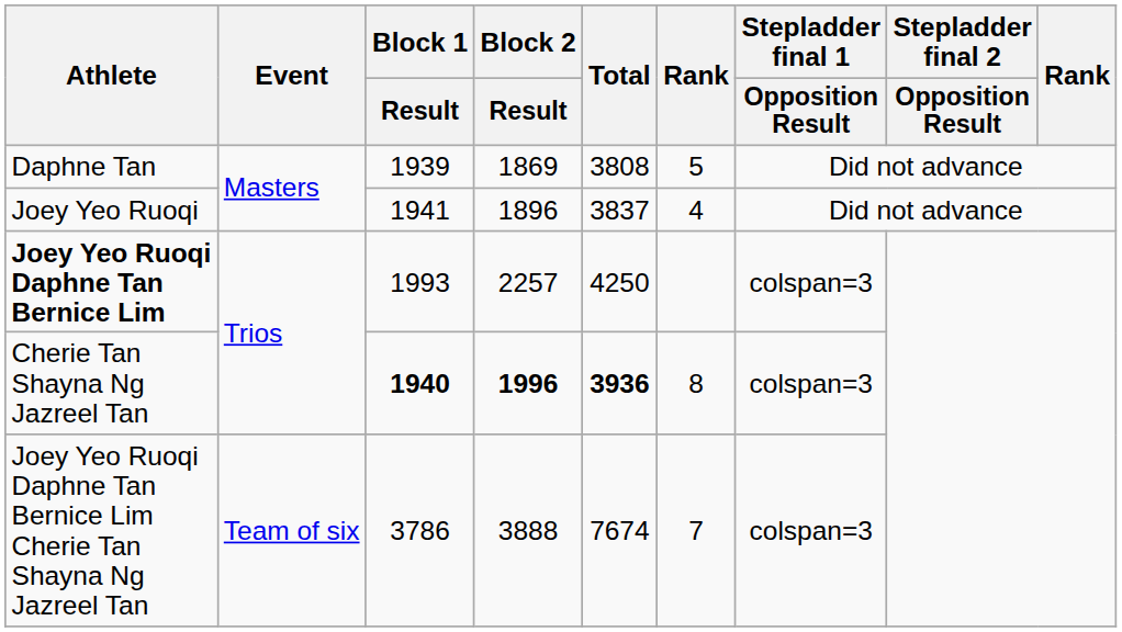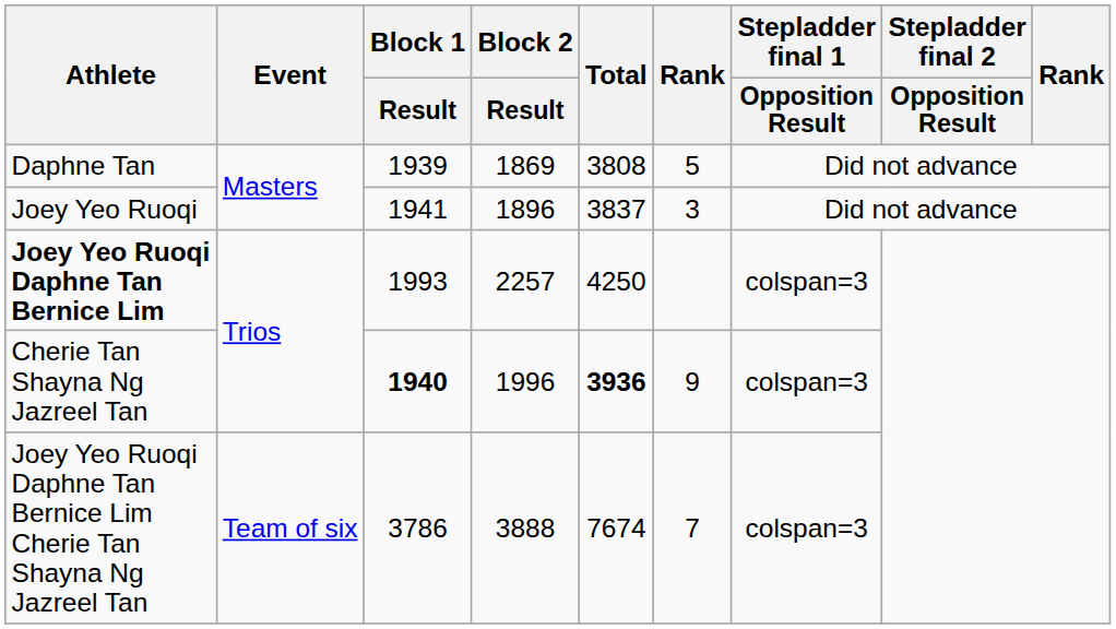Joey Yeo Ruoqi | column 6: 4 -> 3
Cherie Tan Shayna Ng Jazreel Tan | Block 2 / Result: bold -> normal
Cherie Tan Shayna Ng Jazreel Tan | column 6: 8 -> 9
